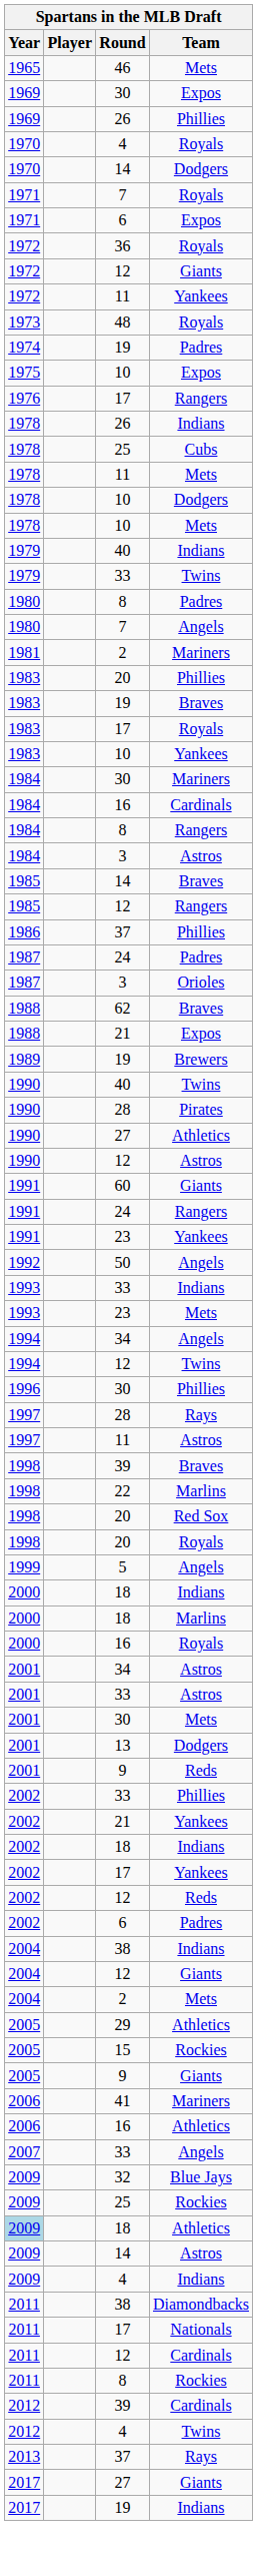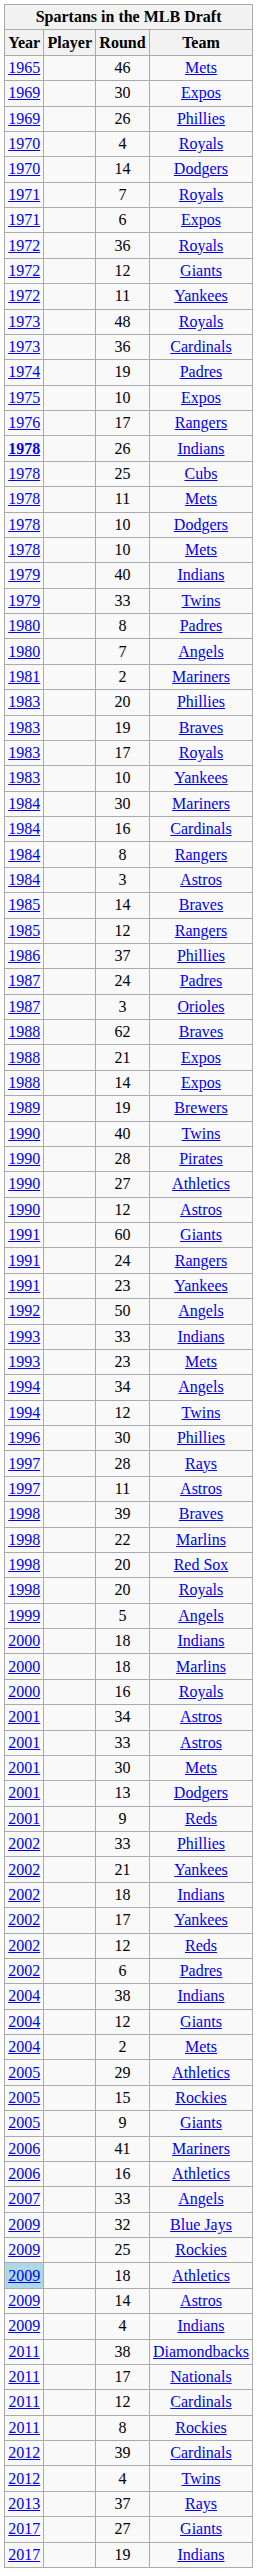+ row: 1973 | 36 | Cardinals
26 / Indians | Year: normal -> bold
+ row: 1988 | 14 | Expos
